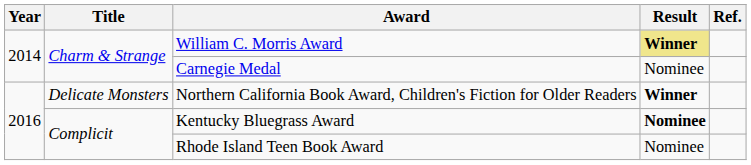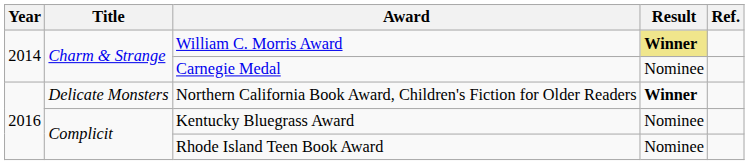Kentucky Bluegrass Award | Result: bold -> normal
